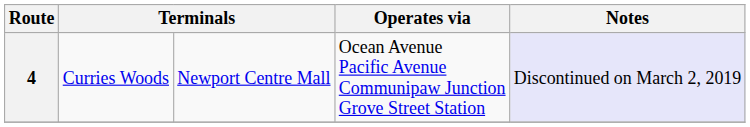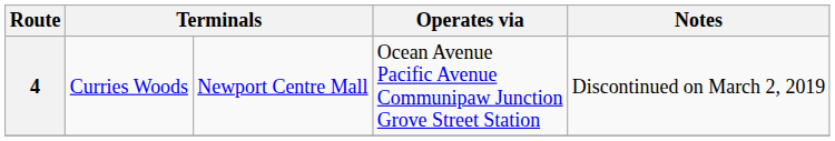4 | Notes: lavender background -> no background
